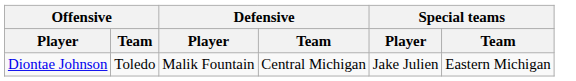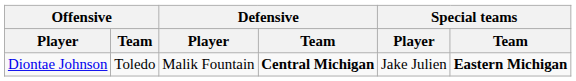Diontae Johnson | Defensive / Team: normal -> bold
Diontae Johnson | Special teams / Team: normal -> bold
